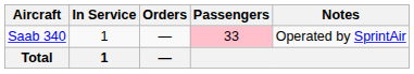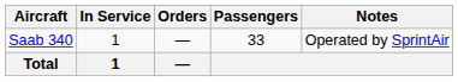Saab 340 | Passengers: pink background -> no background
